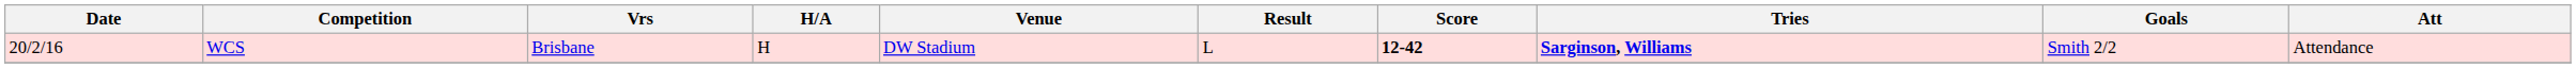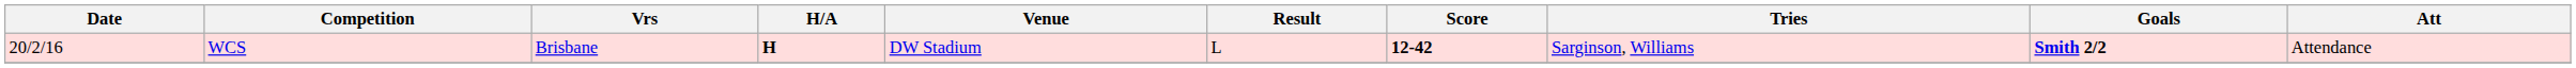WCS | H/A: normal -> bold
WCS | Tries: bold -> normal
WCS | Goals: normal -> bold
